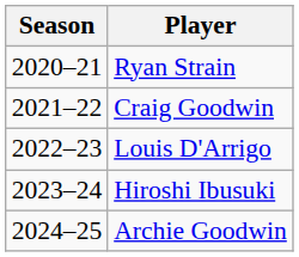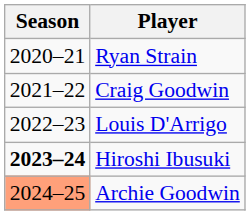Hiroshi Ibusuki | Season: normal -> bold
Archie Goodwin | Season: no background -> lightsalmon background
